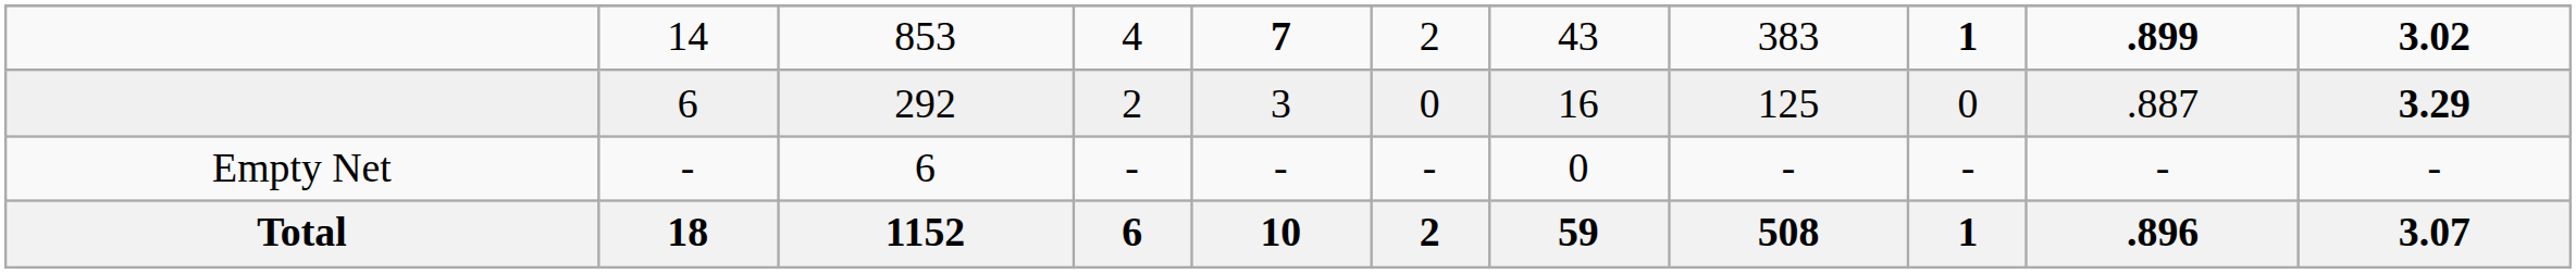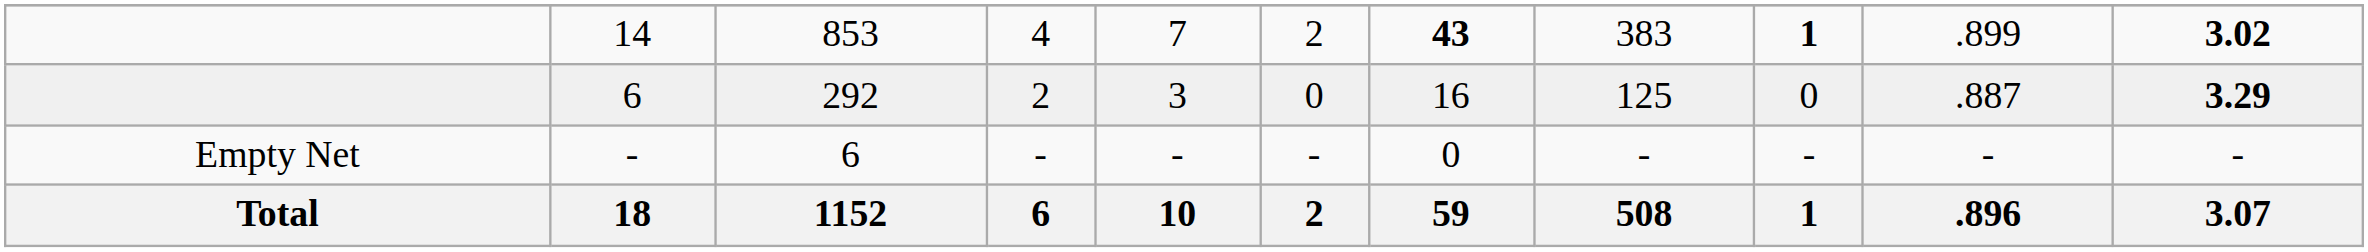14 | column 5: bold -> normal
14 | column 7: normal -> bold
14 | column 10: bold -> normal
